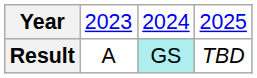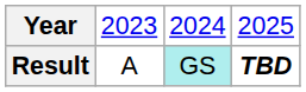Result | column 4: normal -> bold
